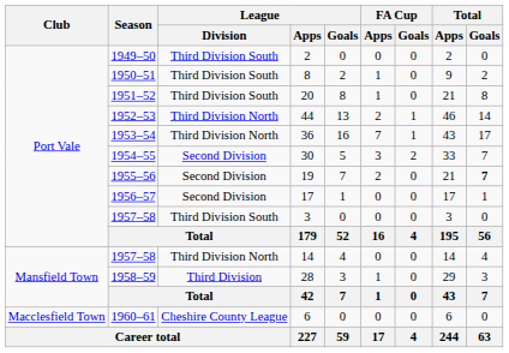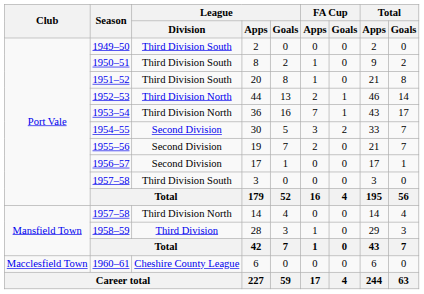19 | Total / Goals: bold -> normal
